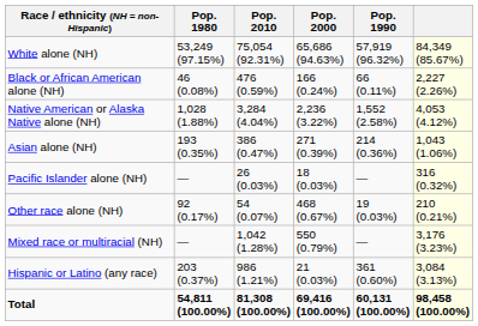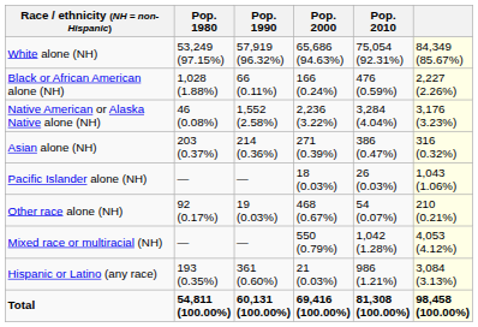columns swapped: Pop. 1990 <-> Pop. 2010
Black or African American alone (NH) | Pop. 1980: 46 (0.08%) -> 1,028 (1.88%)
Native American or Alaska Native alone (NH) | Pop. 1980: 1,028 (1.88%) -> 46 (0.08%)
Native American or Alaska Native alone (NH) | column 6: 4,053 (4.12%) -> 3,176 (3.23%)
Asian alone (NH) | Pop. 1980: 193 (0.35%) -> 203 (0.37%)
Asian alone (NH) | column 6: 1,043 (1.06%) -> 316 (0.32%)
Pacific Islander alone (NH) | column 6: 316 (0.32%) -> 1,043 (1.06%)
Mixed race or multiracial (NH) | column 6: 3,176 (3.23%) -> 4,053 (4.12%)
Hispanic or Latino (any race) | Pop. 1980: 203 (0.37%) -> 193 (0.35%)
